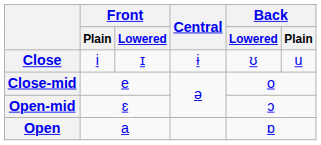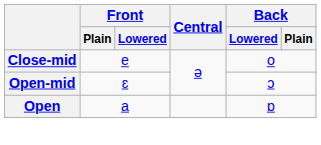- row: Close | i | ɪ | ɨ | ʊ | u
